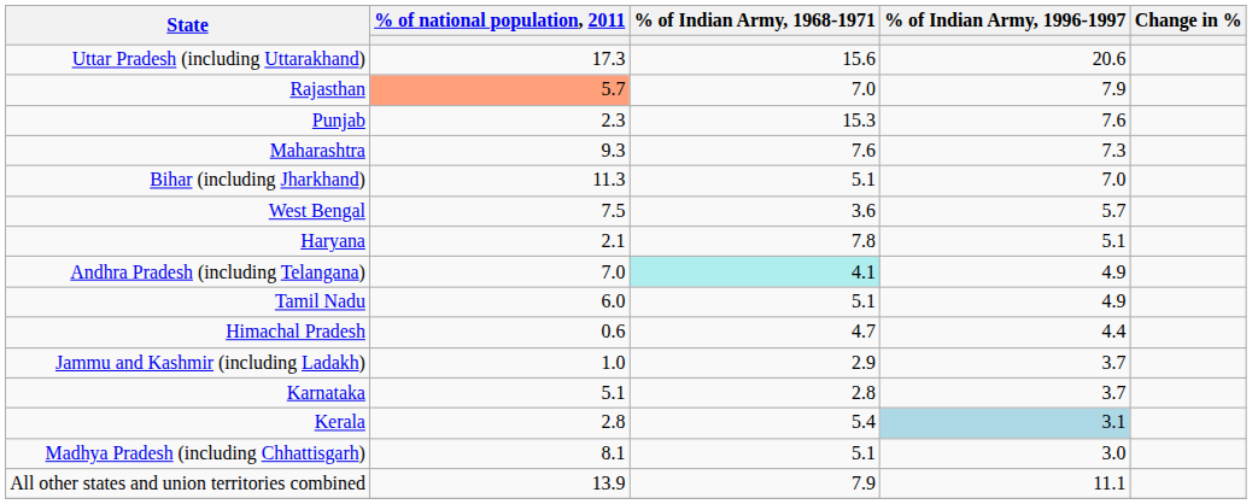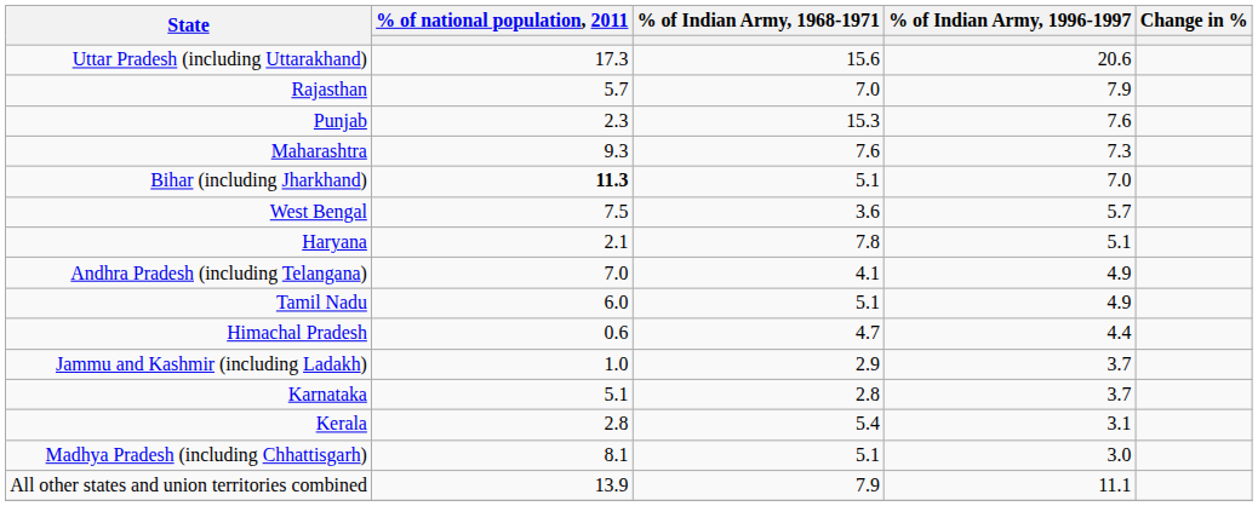Rajasthan | % of national population, 2011: lightsalmon background -> no background
Bihar (including Jharkhand) | % of national population, 2011: normal -> bold
Andhra Pradesh (including Telangana) | % of Indian Army, 1968-1971: paleturquoise background -> no background
Kerala | % of Indian Army, 1996-1997: lightblue background -> no background
